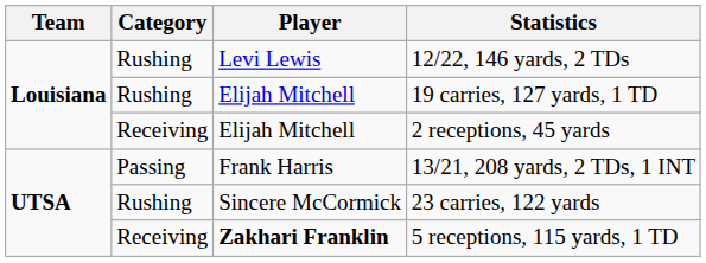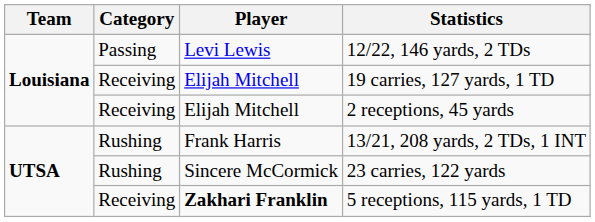12/22, 146 yards, 2 TDs | Category: Rushing -> Passing
19 carries, 127 yards, 1 TD | Category: Rushing -> Receiving
13/21, 208 yards, 2 TDs, 1 INT | Category: Passing -> Rushing
